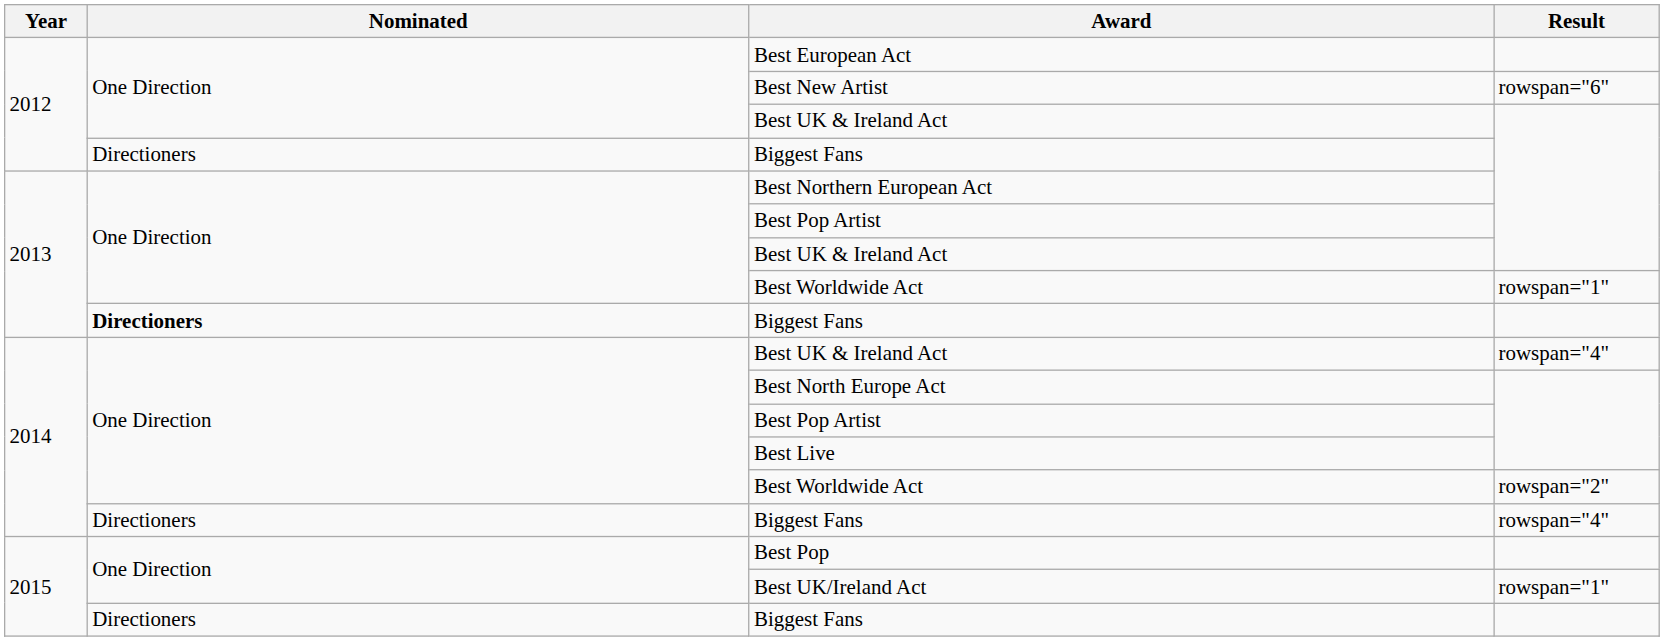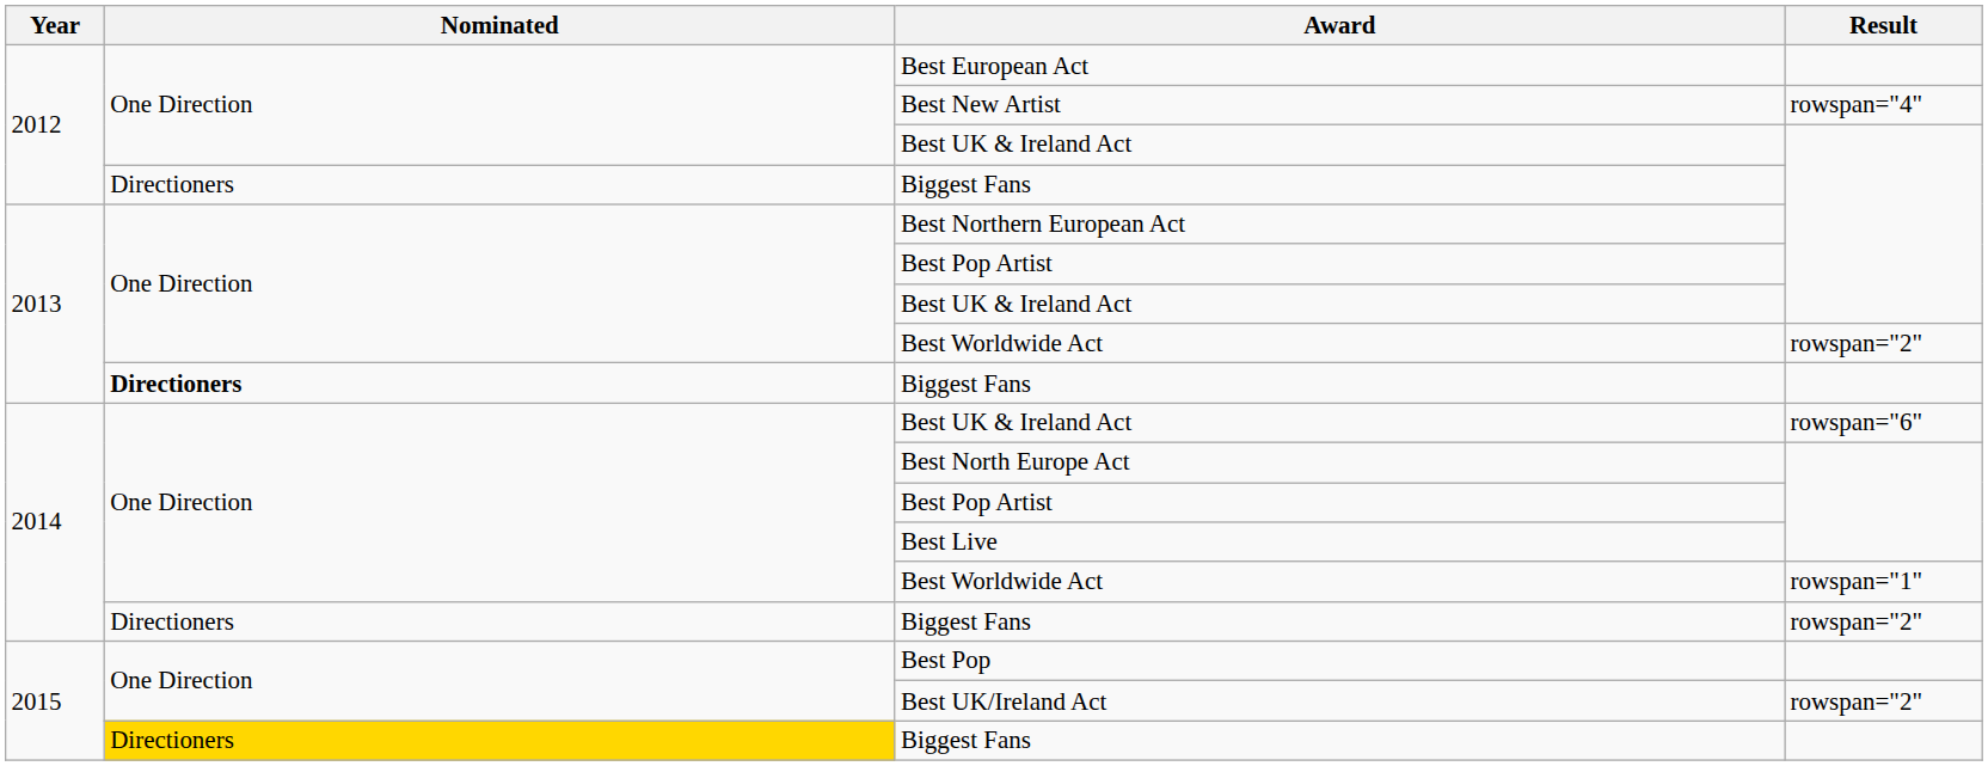Best New Artist | Result: rowspan="6" -> rowspan="4"
2013 / Best Worldwide Act | Result: rowspan="1" -> rowspan="2"
2014 / Best UK & Ireland Act | Result: rowspan="4" -> rowspan="6"
2014 / Best Worldwide Act | Result: rowspan="2" -> rowspan="1"
2014 / Biggest Fans | Result: rowspan="4" -> rowspan="2"
Best UK/Ireland Act | Result: rowspan="1" -> rowspan="2"
2015 / Biggest Fans | Nominated: no background -> gold background
